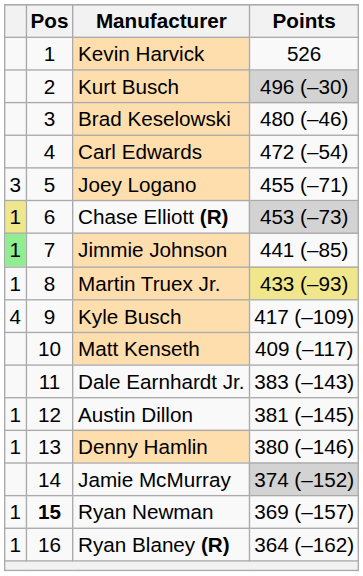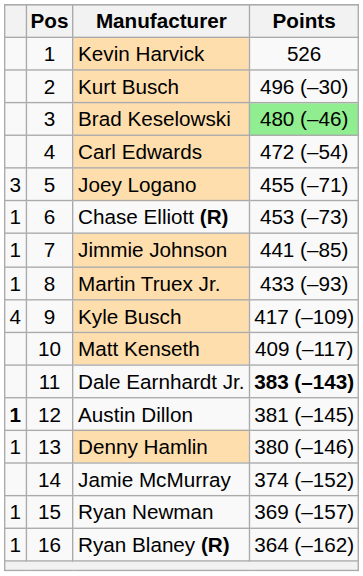Kurt Busch | Points: lightgrey background -> no background
Brad Keselowski | Points: no background -> lightgreen background
Chase Elliott (R) | column 1: khaki background -> no background
Chase Elliott (R) | Points: lightgrey background -> no background
Jimmie Johnson | column 1: lightgreen background -> no background
Martin Truex Jr. | Points: khaki background -> no background
Dale Earnhardt Jr. | Points: normal -> bold
Austin Dillon | column 1: normal -> bold
Jamie McMurray | Points: lightgrey background -> no background
Ryan Newman | Pos: bold -> normal
